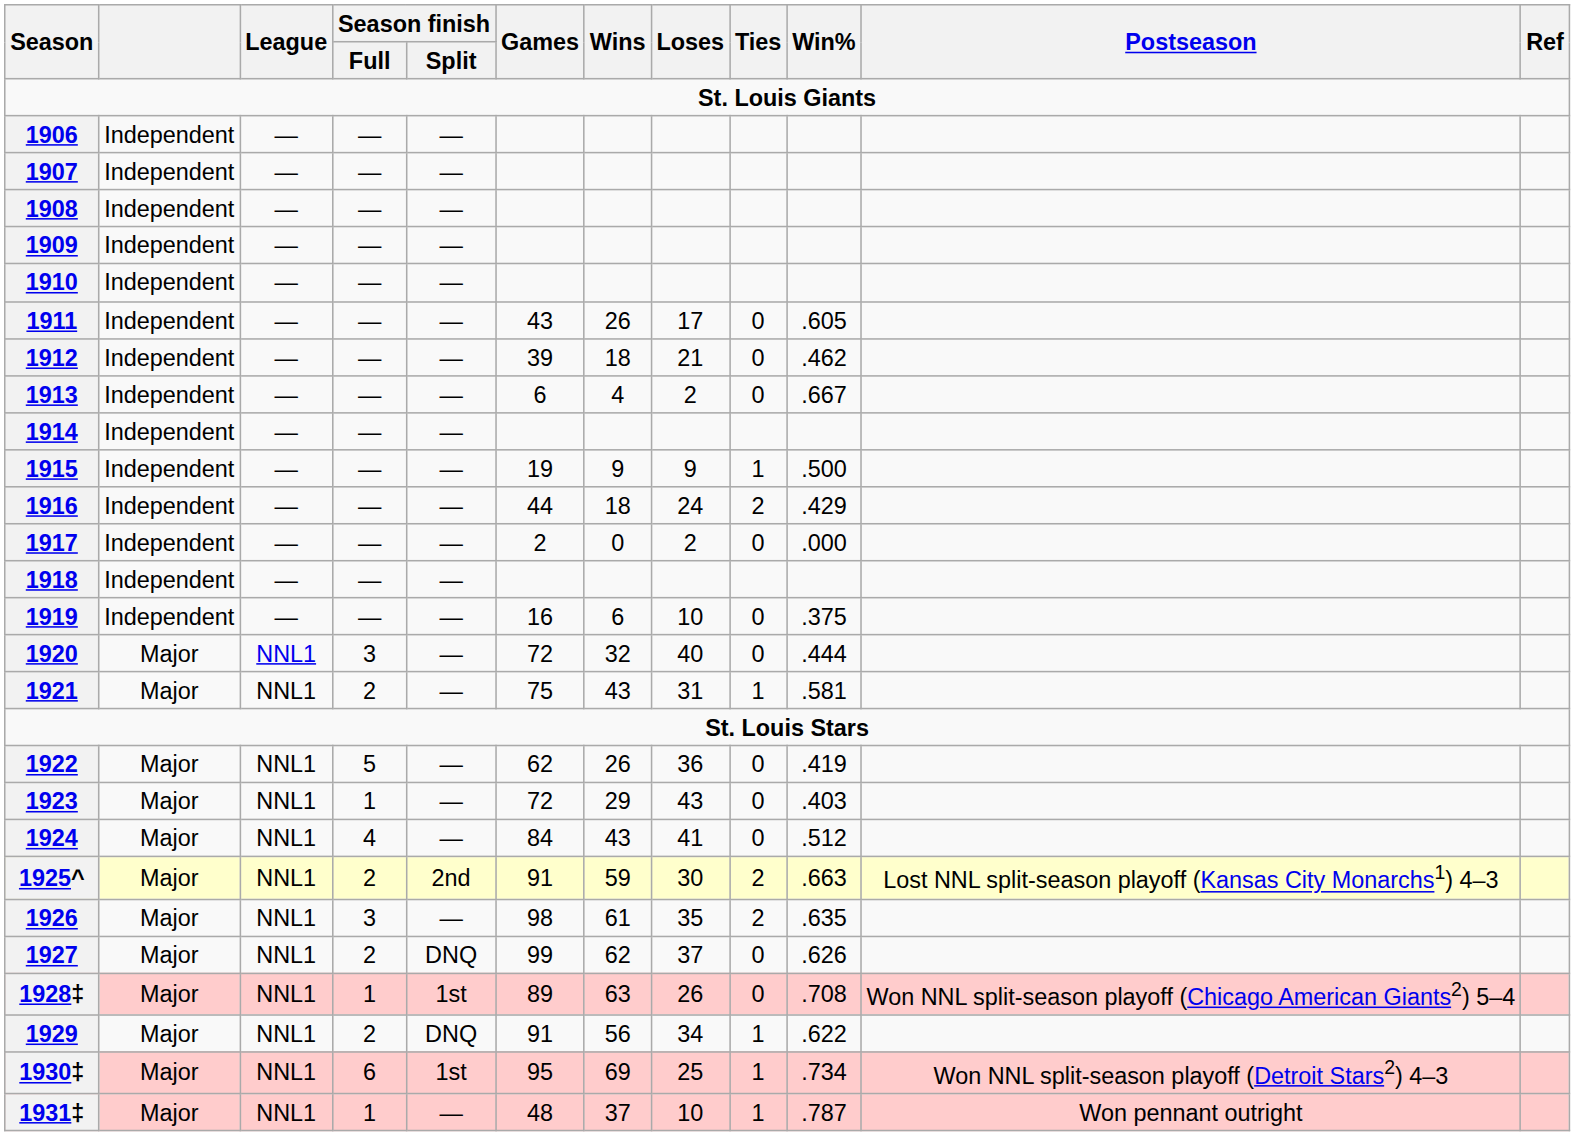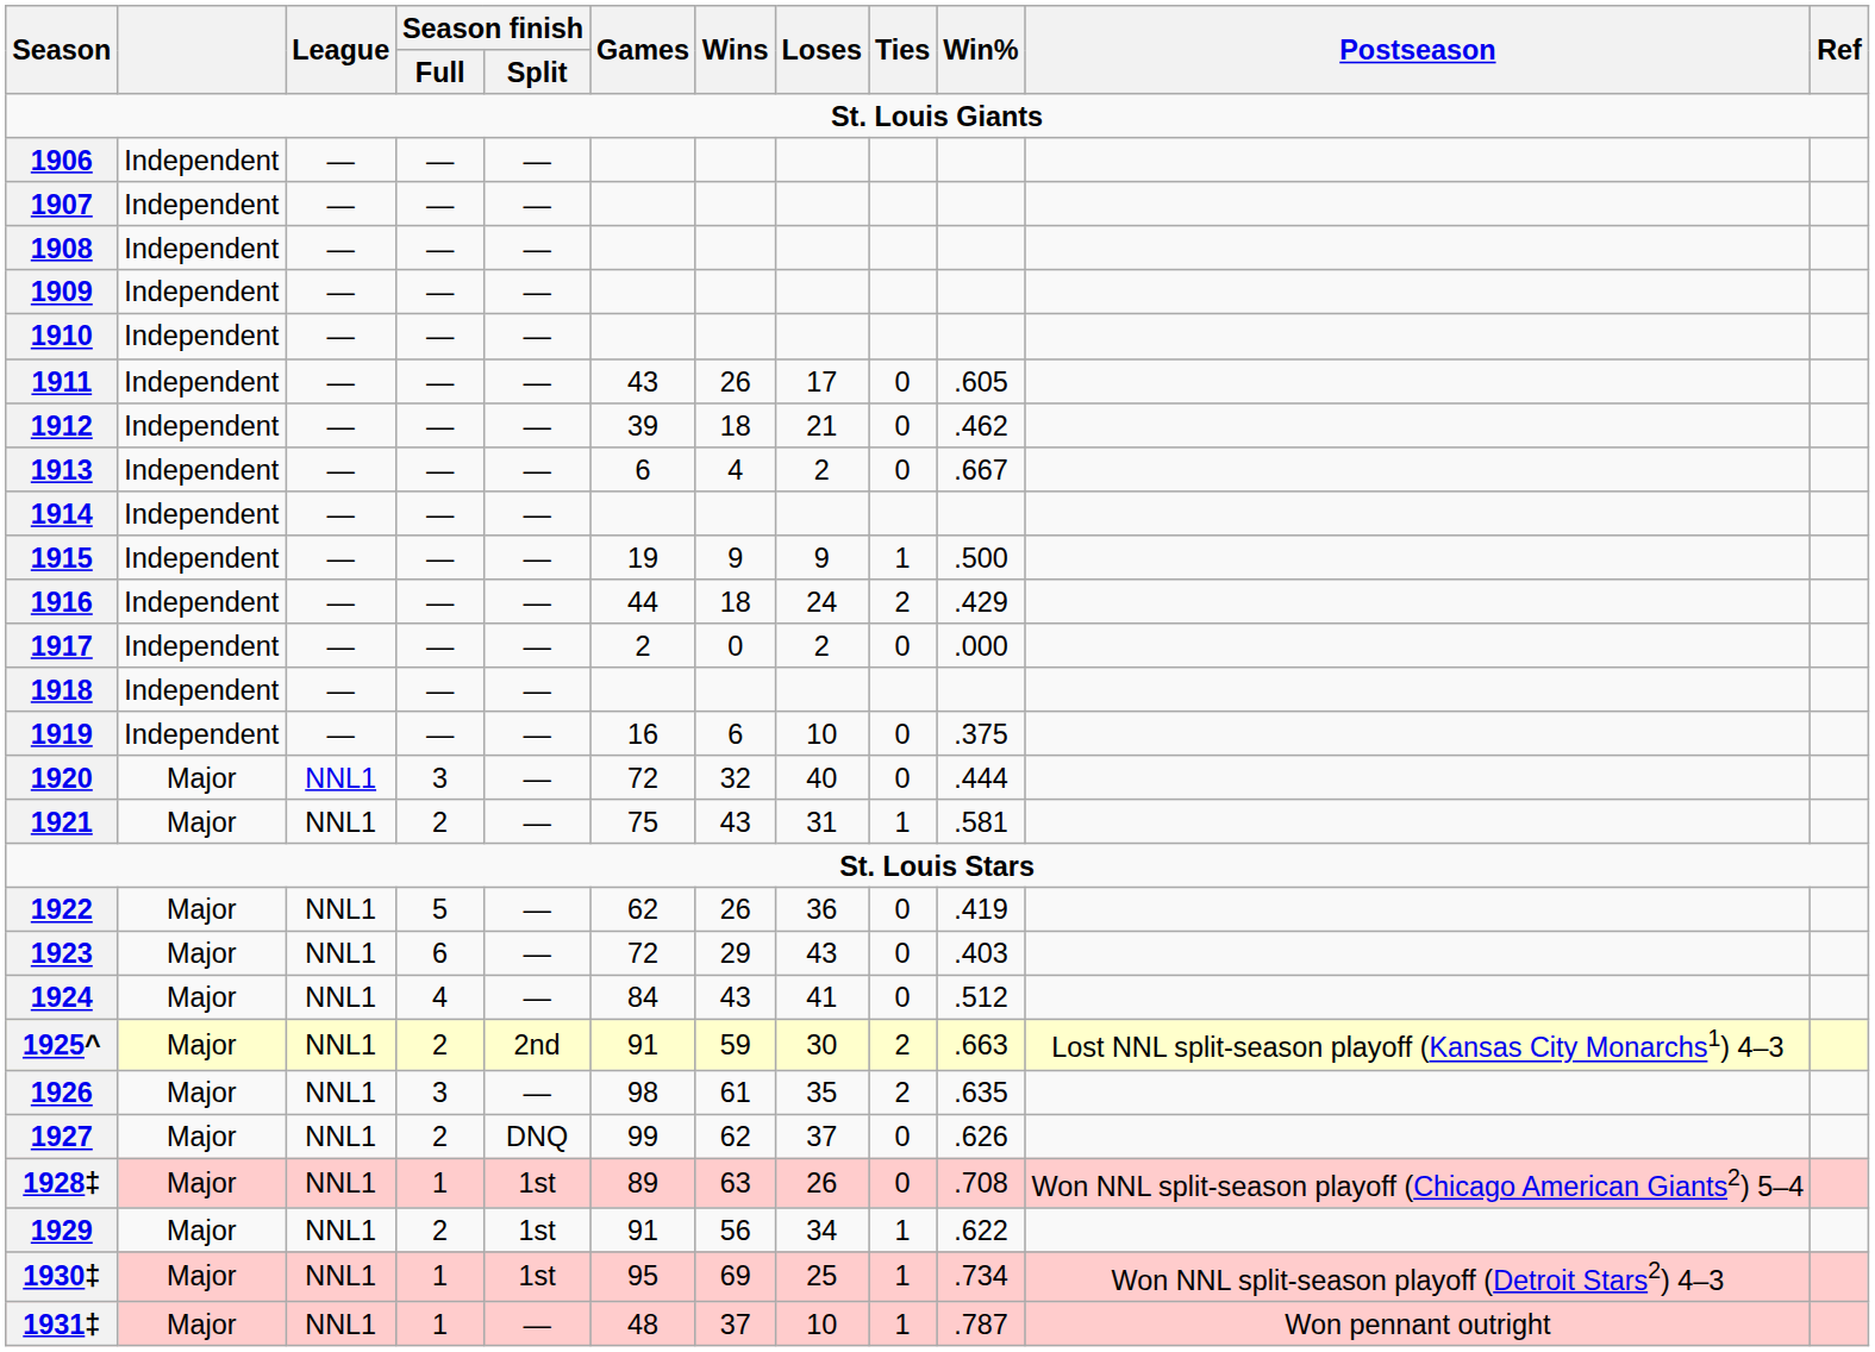1923 | Season finish / Full: 1 -> 6
1929 | Season finish / Split: DNQ -> 1st
1930‡ | Season finish / Full: 6 -> 1
